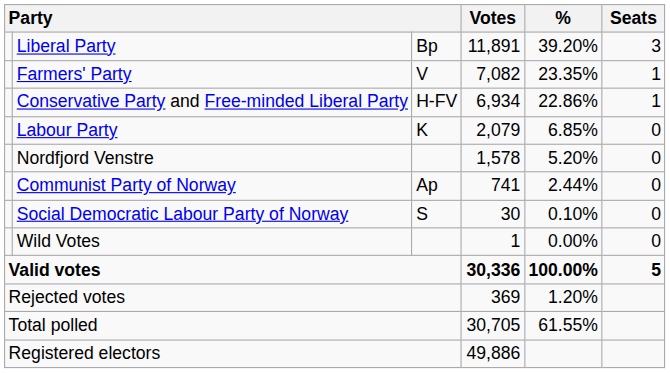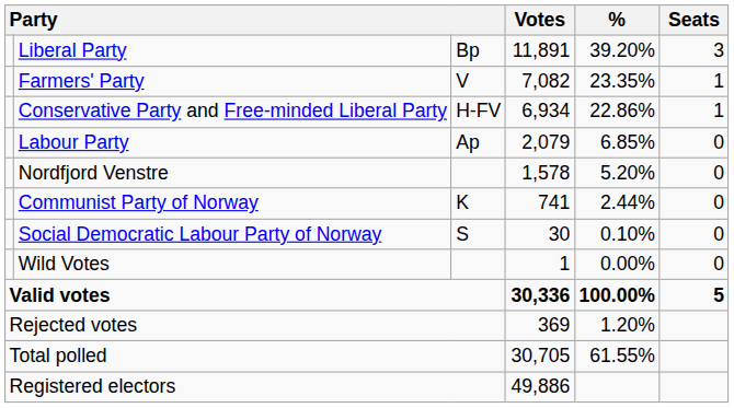Labour Party | column 3: K -> Ap
Communist Party of Norway | column 3: Ap -> K
